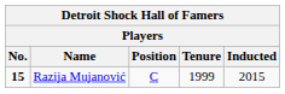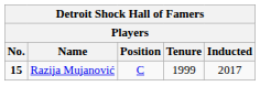Razija Mujanović | Inducted: 2015 -> 2017
